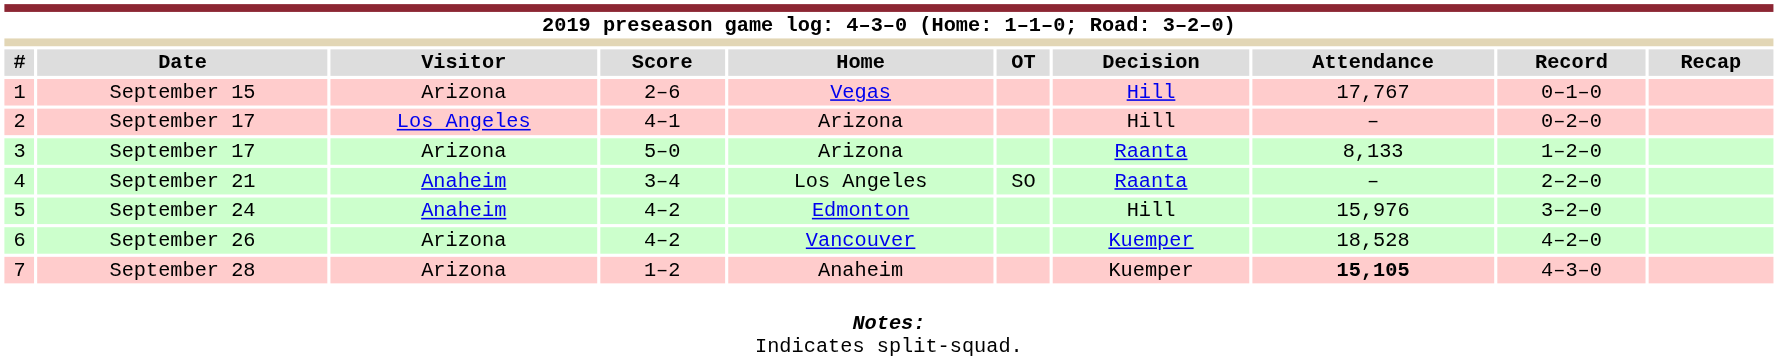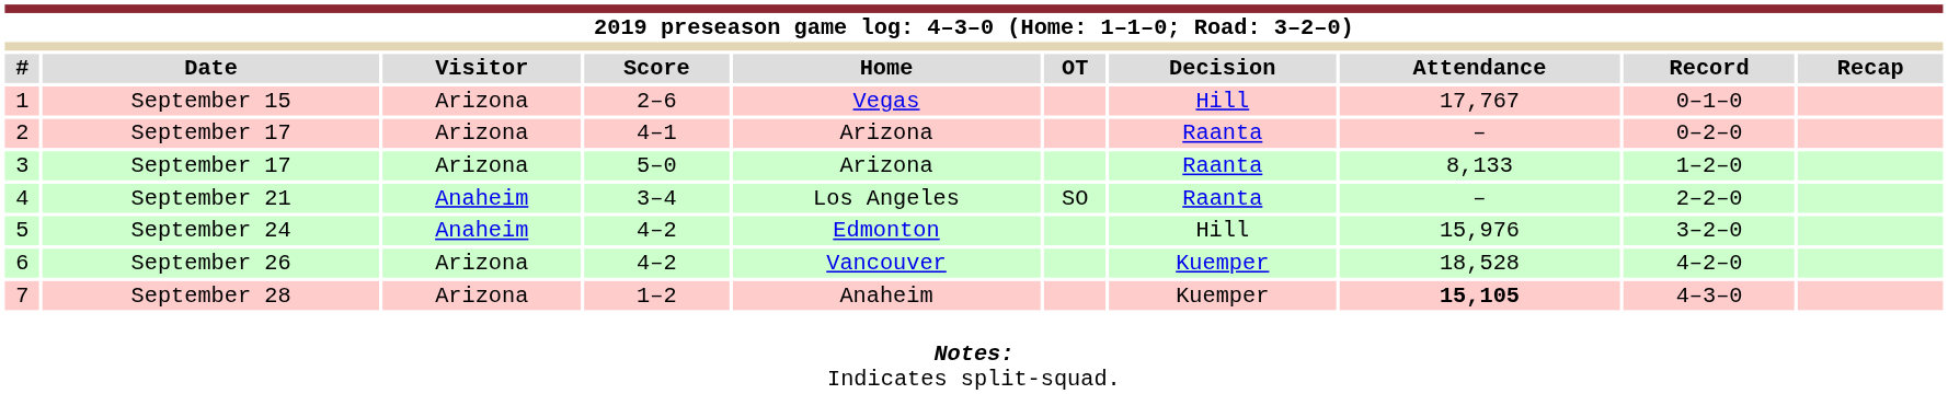2 | Visitor: Los Angeles -> Arizona
2 | Decision: Hill -> Raanta
